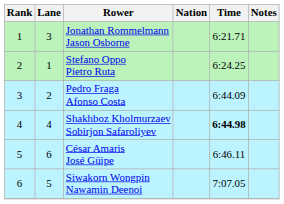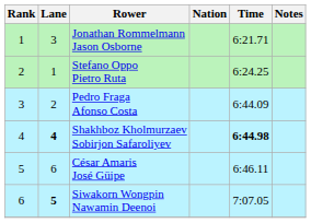Shakhboz Kholmurzaev Sobirjon Safaroliyev | Lane: normal -> bold
Siwakorn Wongpin Nawamin Deenoi | Lane: normal -> bold
